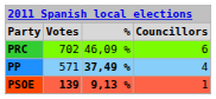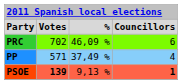PP | column 3: bold -> normal
PSOE | column 3: bold -> normal
PSOE | column 4: normal -> bold
